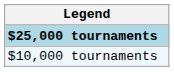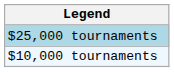row 2 | column 1: bold -> normal
